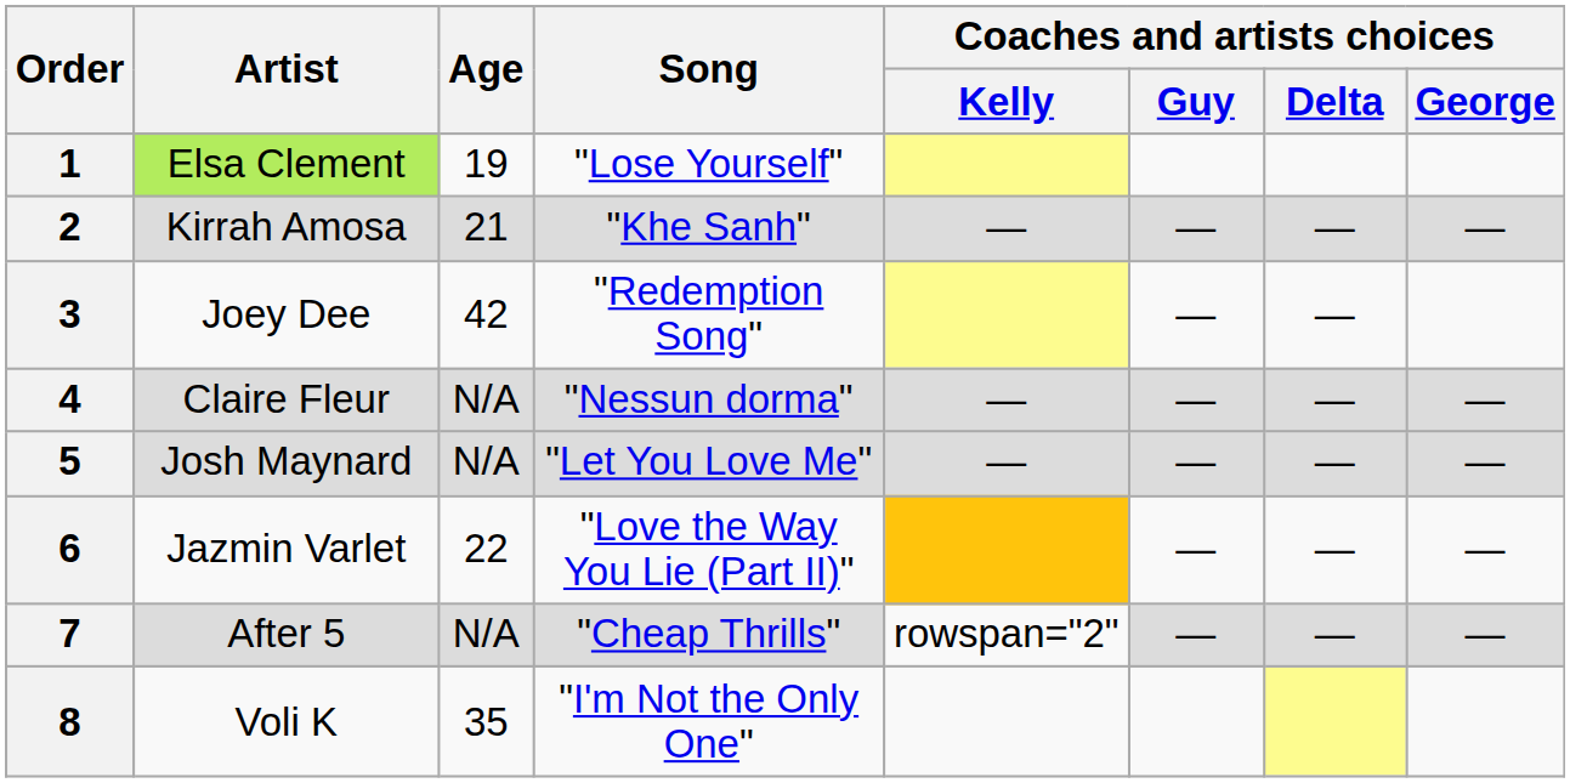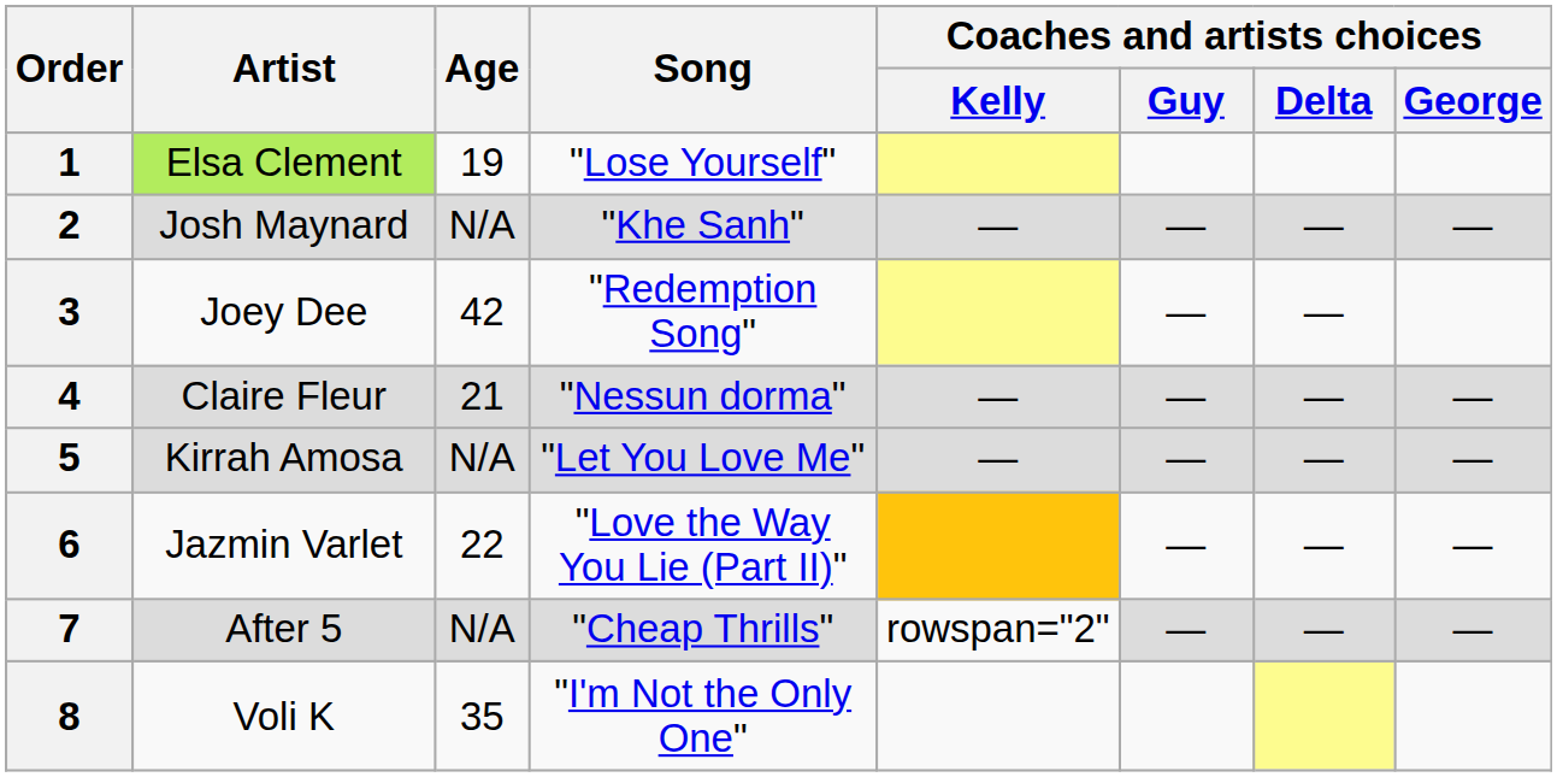2 | Artist: Kirrah Amosa -> Josh Maynard
2 | Age: 21 -> N/A
4 | Age: N/A -> 21
5 | Artist: Josh Maynard -> Kirrah Amosa
